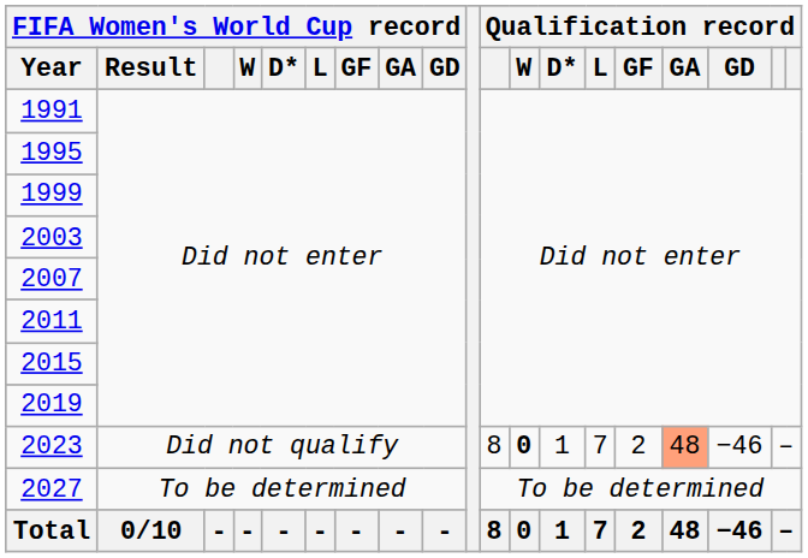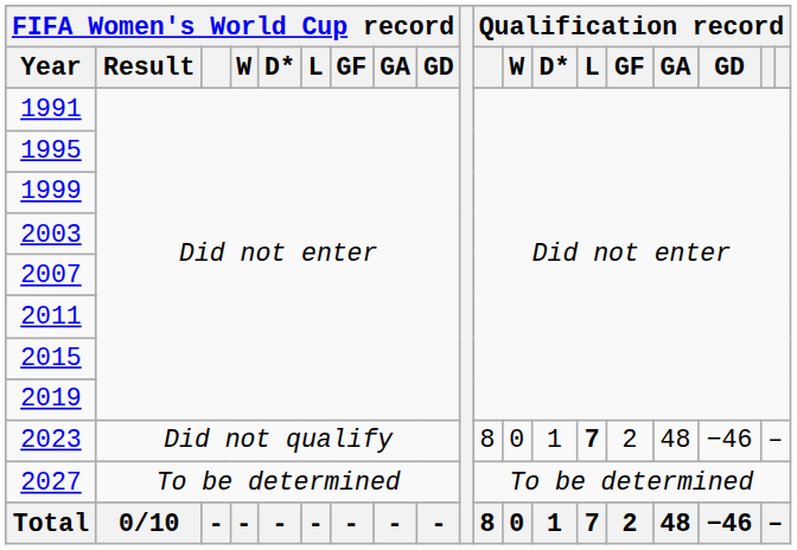2023 | Qualification record / W: bold -> normal
2023 | Qualification record / L: normal -> bold
2023 | Qualification record / GA: lightsalmon background -> no background
